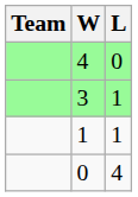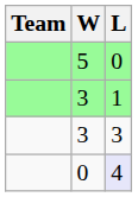row 2 | W: 4 -> 5
row 4 | W: 1 -> 3
row 4 | L: 1 -> 3
row 5 | L: no background -> lavender background
